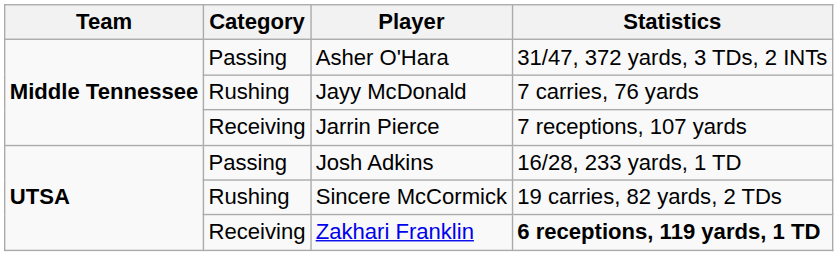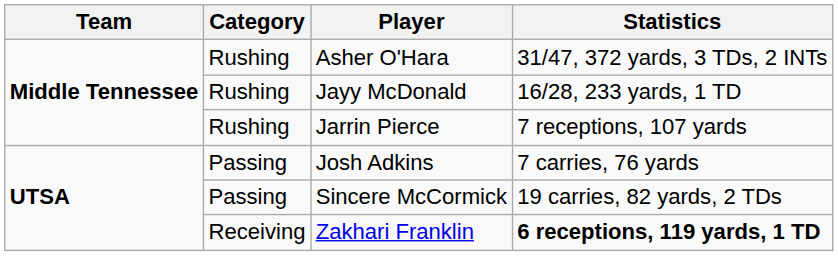Asher O'Hara | Category: Passing -> Rushing
Jayy McDonald | Statistics: 7 carries, 76 yards -> 16/28, 233 yards, 1 TD
Jarrin Pierce | Category: Receiving -> Rushing
Josh Adkins | Statistics: 16/28, 233 yards, 1 TD -> 7 carries, 76 yards
Sincere McCormick | Category: Rushing -> Passing
